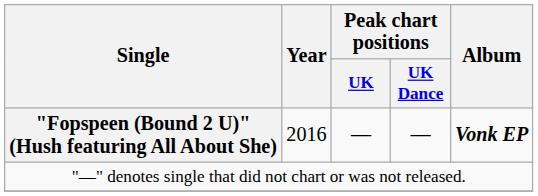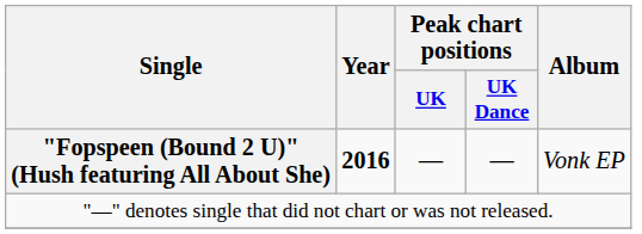"Fopspeen (Bound 2 U)" (Hush featuring All About She) | Year: normal -> bold
"Fopspeen (Bound 2 U)" (Hush featuring All About She) | Album: bold -> normal
